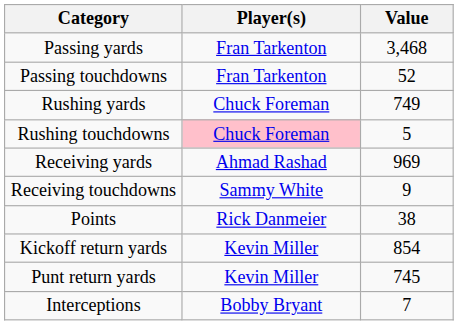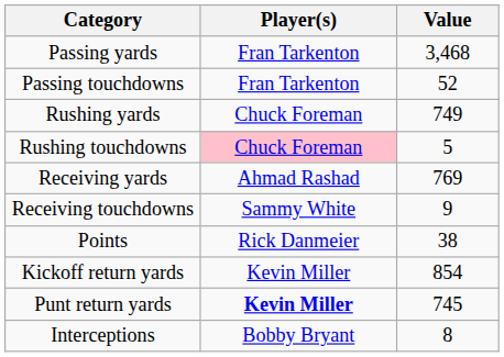Receiving yards | Value: 969 -> 769
Punt return yards | Player(s): normal -> bold
Interceptions | Value: 7 -> 8
